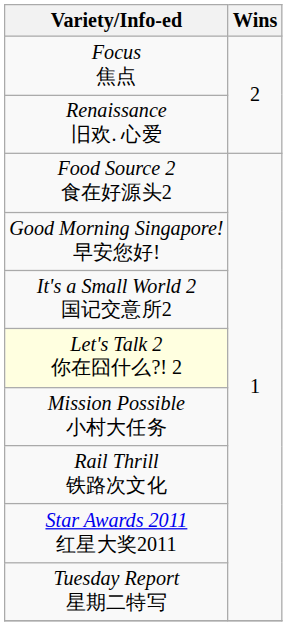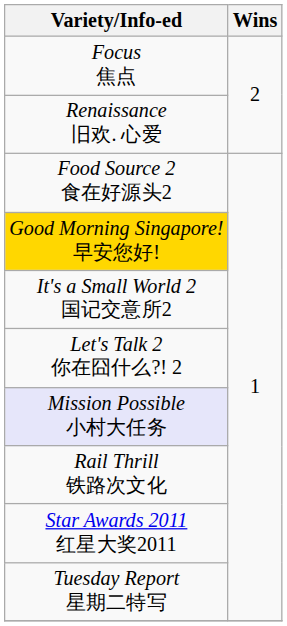Good Morning Singapore! 早安您好! | Variety/Info-ed: no background -> gold background
Let's Talk 2 你在囧什么?! 2 | Variety/Info-ed: lightyellow background -> no background
Mission Possible 小村大任务 | Variety/Info-ed: no background -> lavender background
